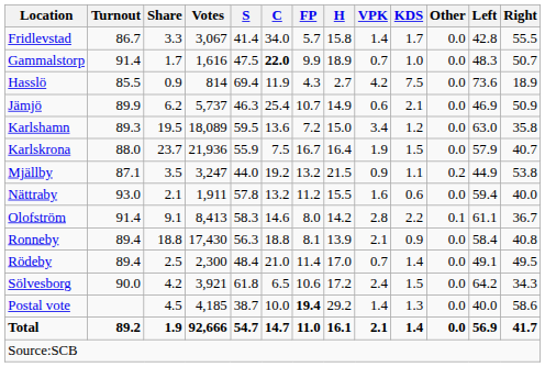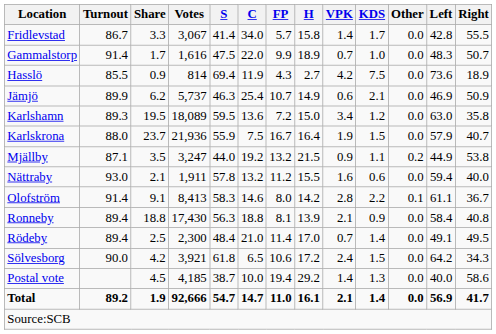Gammalstorp | C: bold -> normal
Postal vote | FP: bold -> normal
